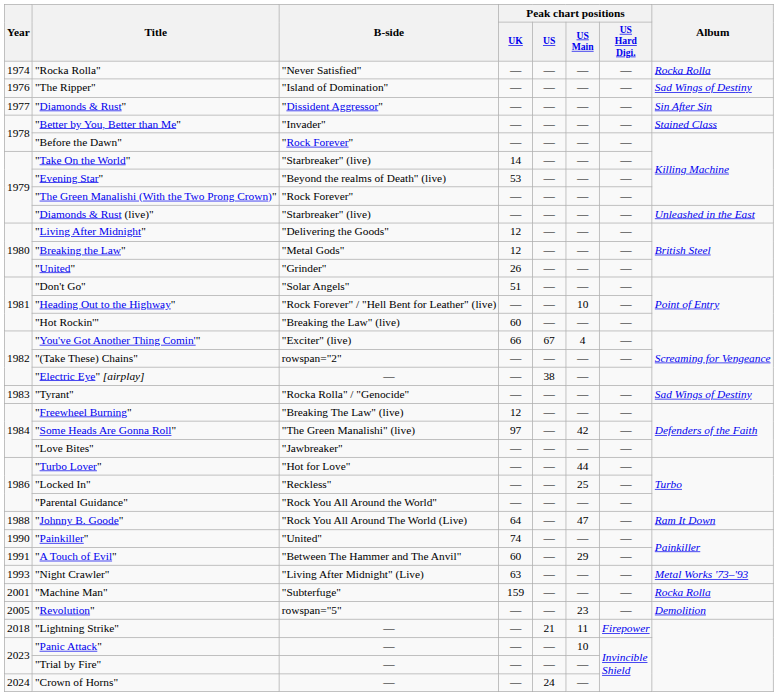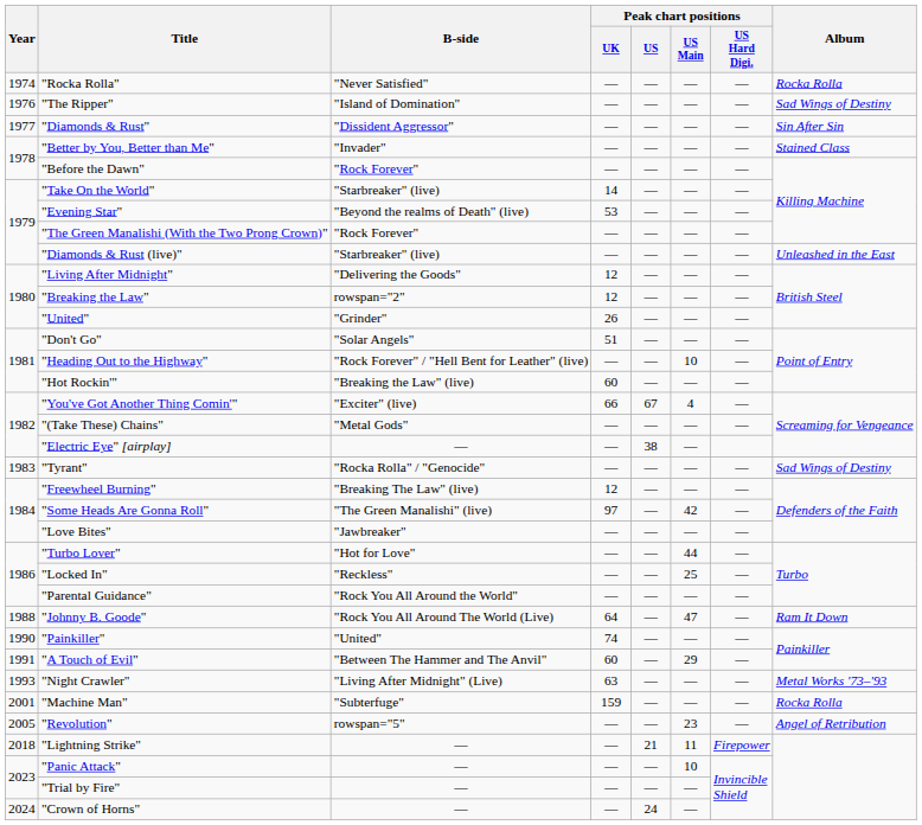"Breaking the Law" | B-side: "Metal Gods" -> rowspan="2"
"(Take These) Chains" | B-side: rowspan="2" -> "Metal Gods"
"Revolution" | Album: Demolition -> Angel of Retribution
